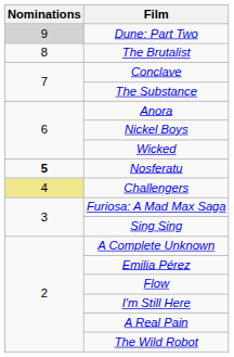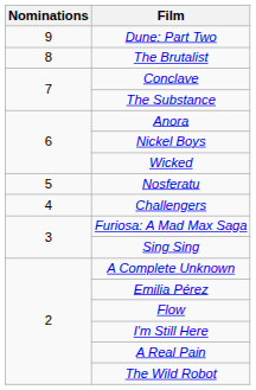Dune: Part Two | Nominations: lightgrey background -> no background
Nosferatu | Nominations: bold -> normal
Challengers | Nominations: khaki background -> no background
